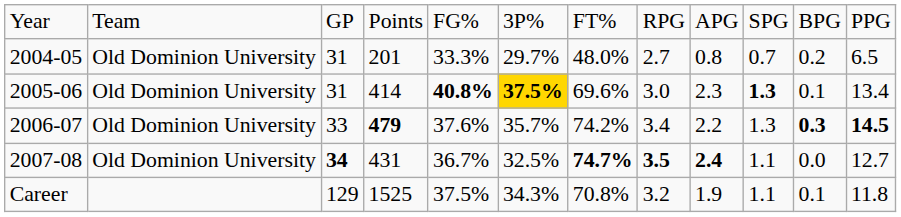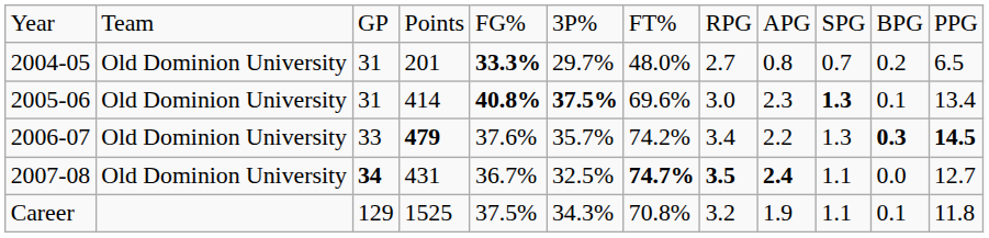2004-05 | column 5: normal -> bold
2005-06 | column 6: gold background -> no background
